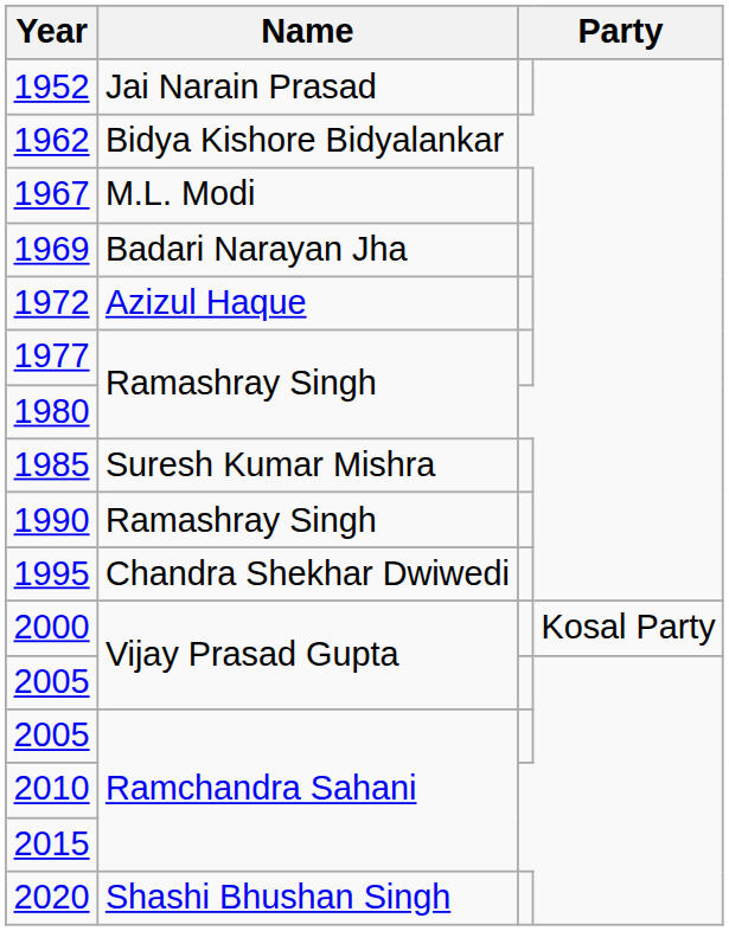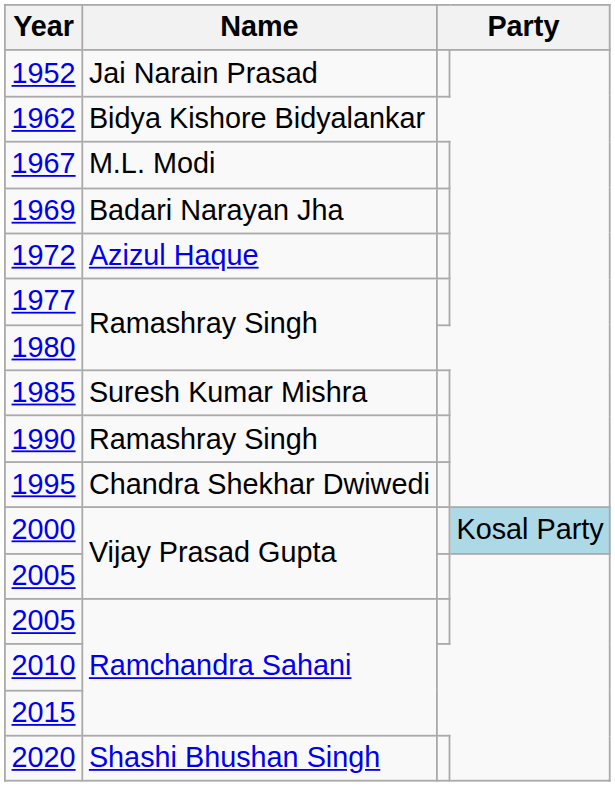2000 | column 4: no background -> lightblue background
